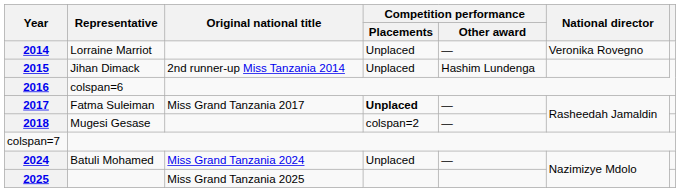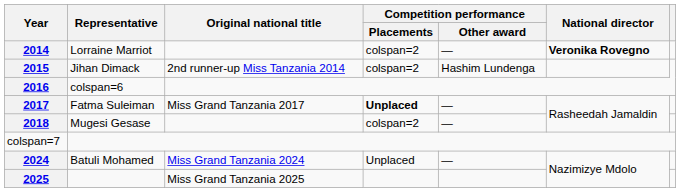2014 | Competition performance / Placements: Unplaced -> colspan=2
2014 | National director: normal -> bold
2015 | Competition performance / Placements: Unplaced -> colspan=2
